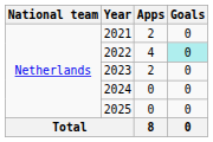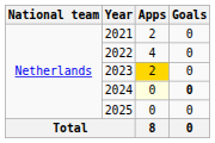2022 | Goals: paleturquoise background -> no background
2023 | Apps: no background -> gold background
2024 | Apps: no background -> lightyellow background
2024 | Goals: normal -> bold
